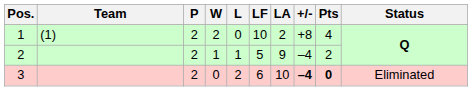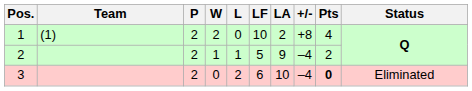3 | +/-: bold -> normal
